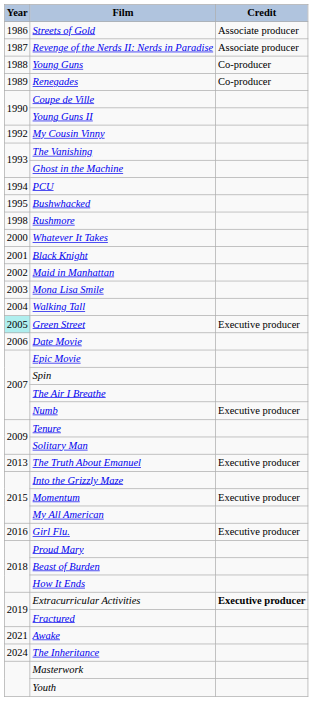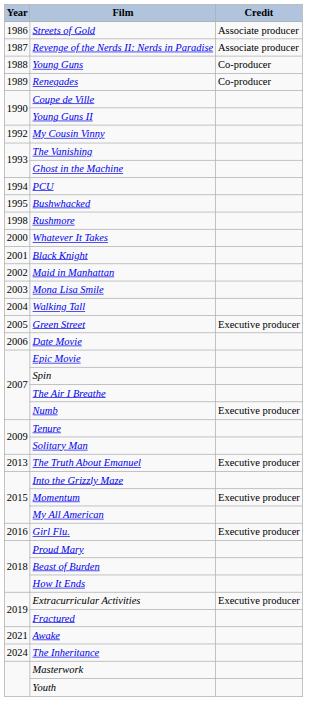Green Street | Year: paleturquoise background -> no background
Extracurricular Activities | Credit: bold -> normal
